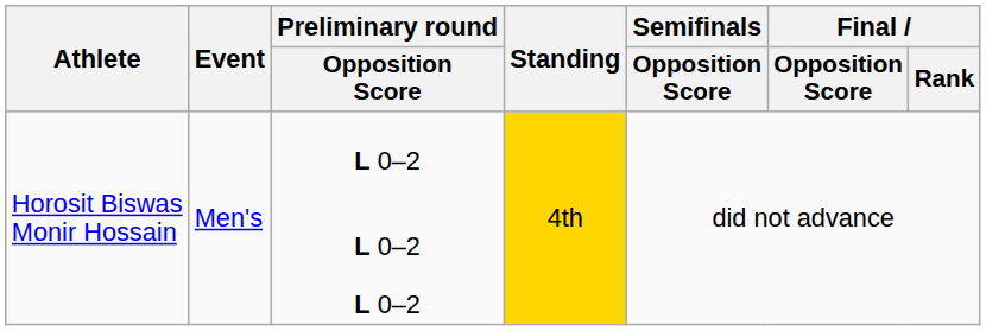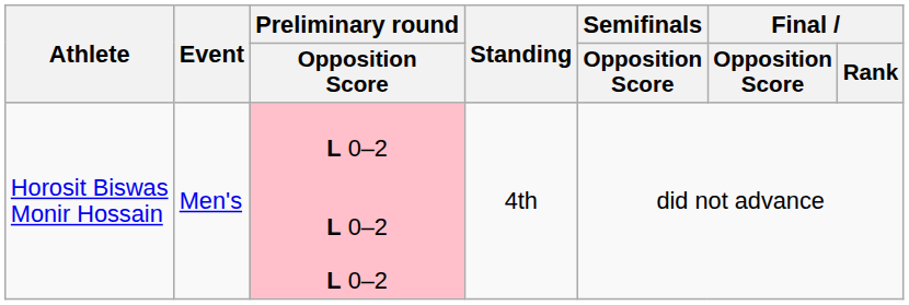Horosit Biswas Monir Hossain | Preliminary round / Opposition Score: no background -> pink background
Horosit Biswas Monir Hossain | Standing: gold background -> no background
